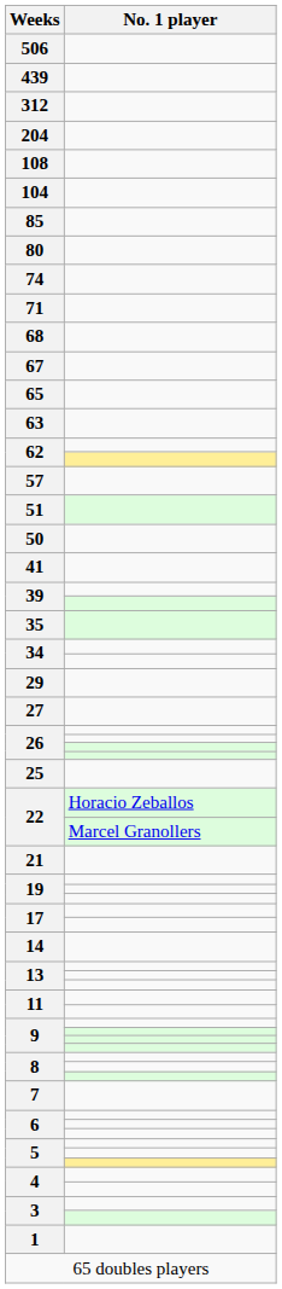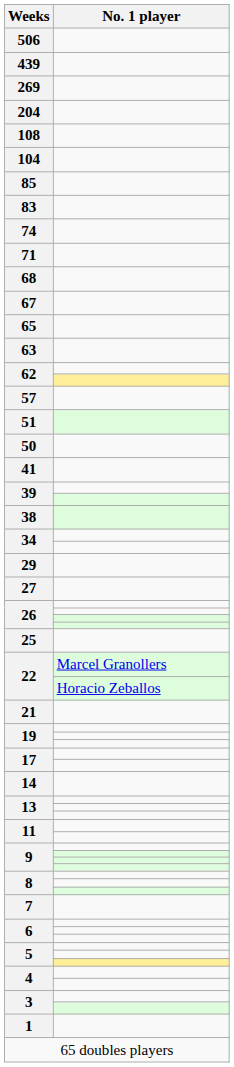row 4 | Weeks: 312 -> 269
row 9 | Weeks: 80 -> 83
row 24 | Weeks: 35 -> 38
row 34 | No. 1 player: Horacio Zeballos -> Marcel Granollers
row 35 | No. 1 player: Marcel Granollers -> Horacio Zeballos
